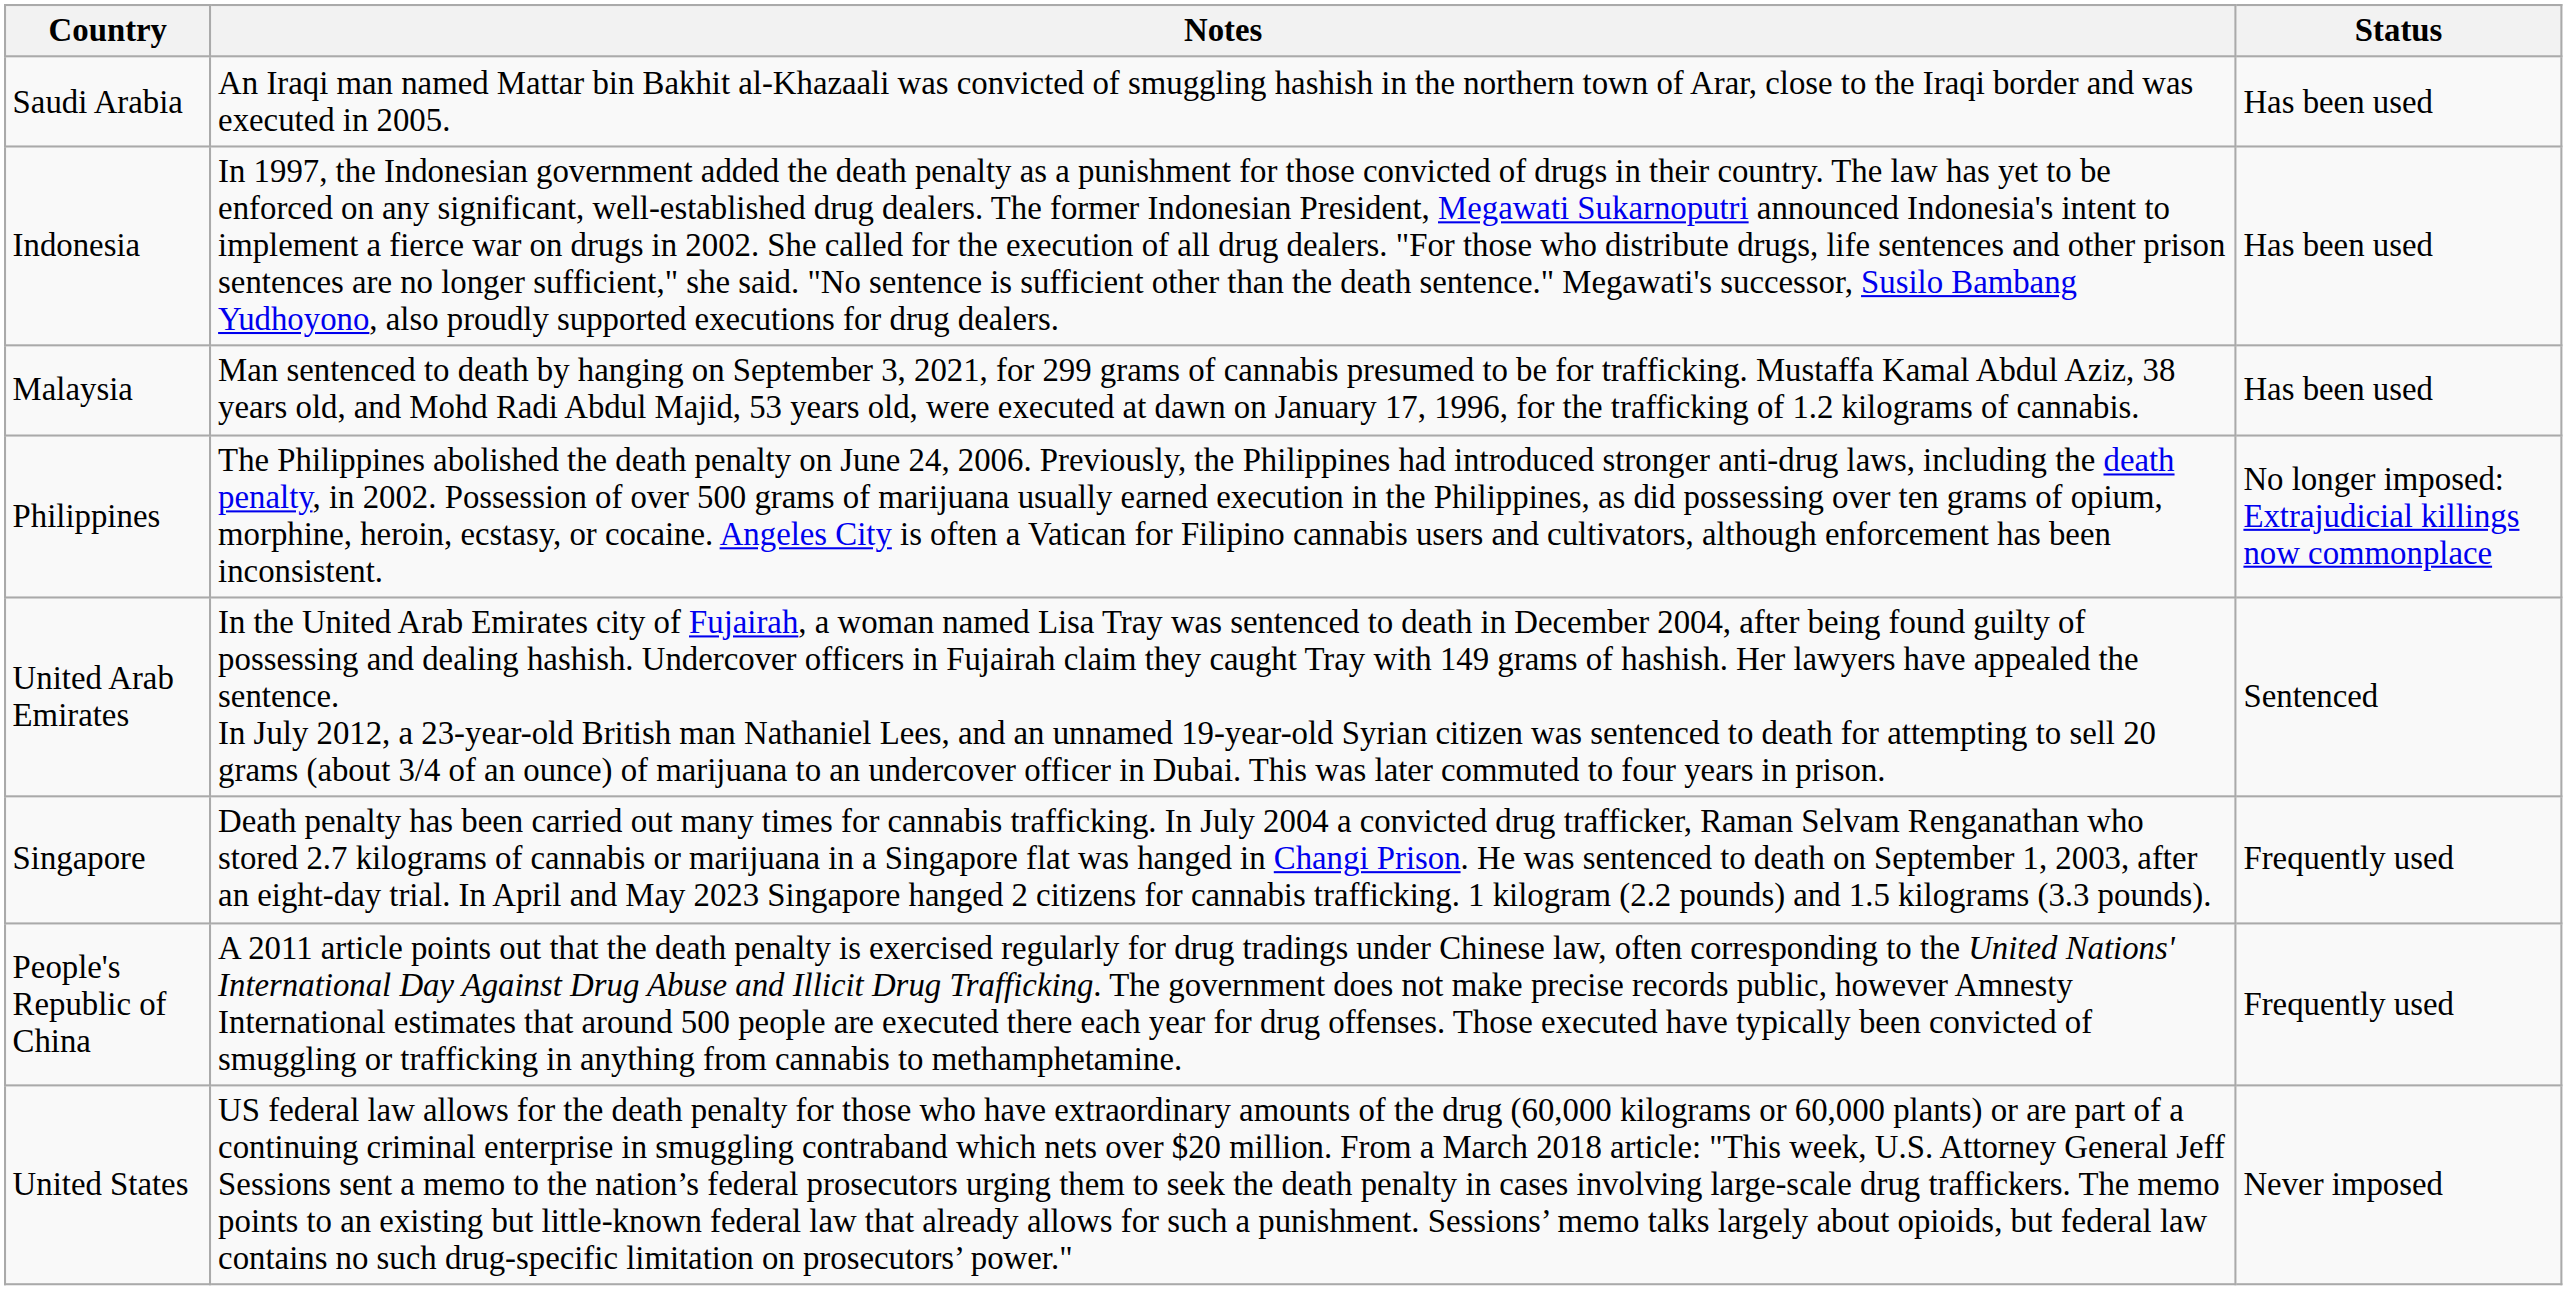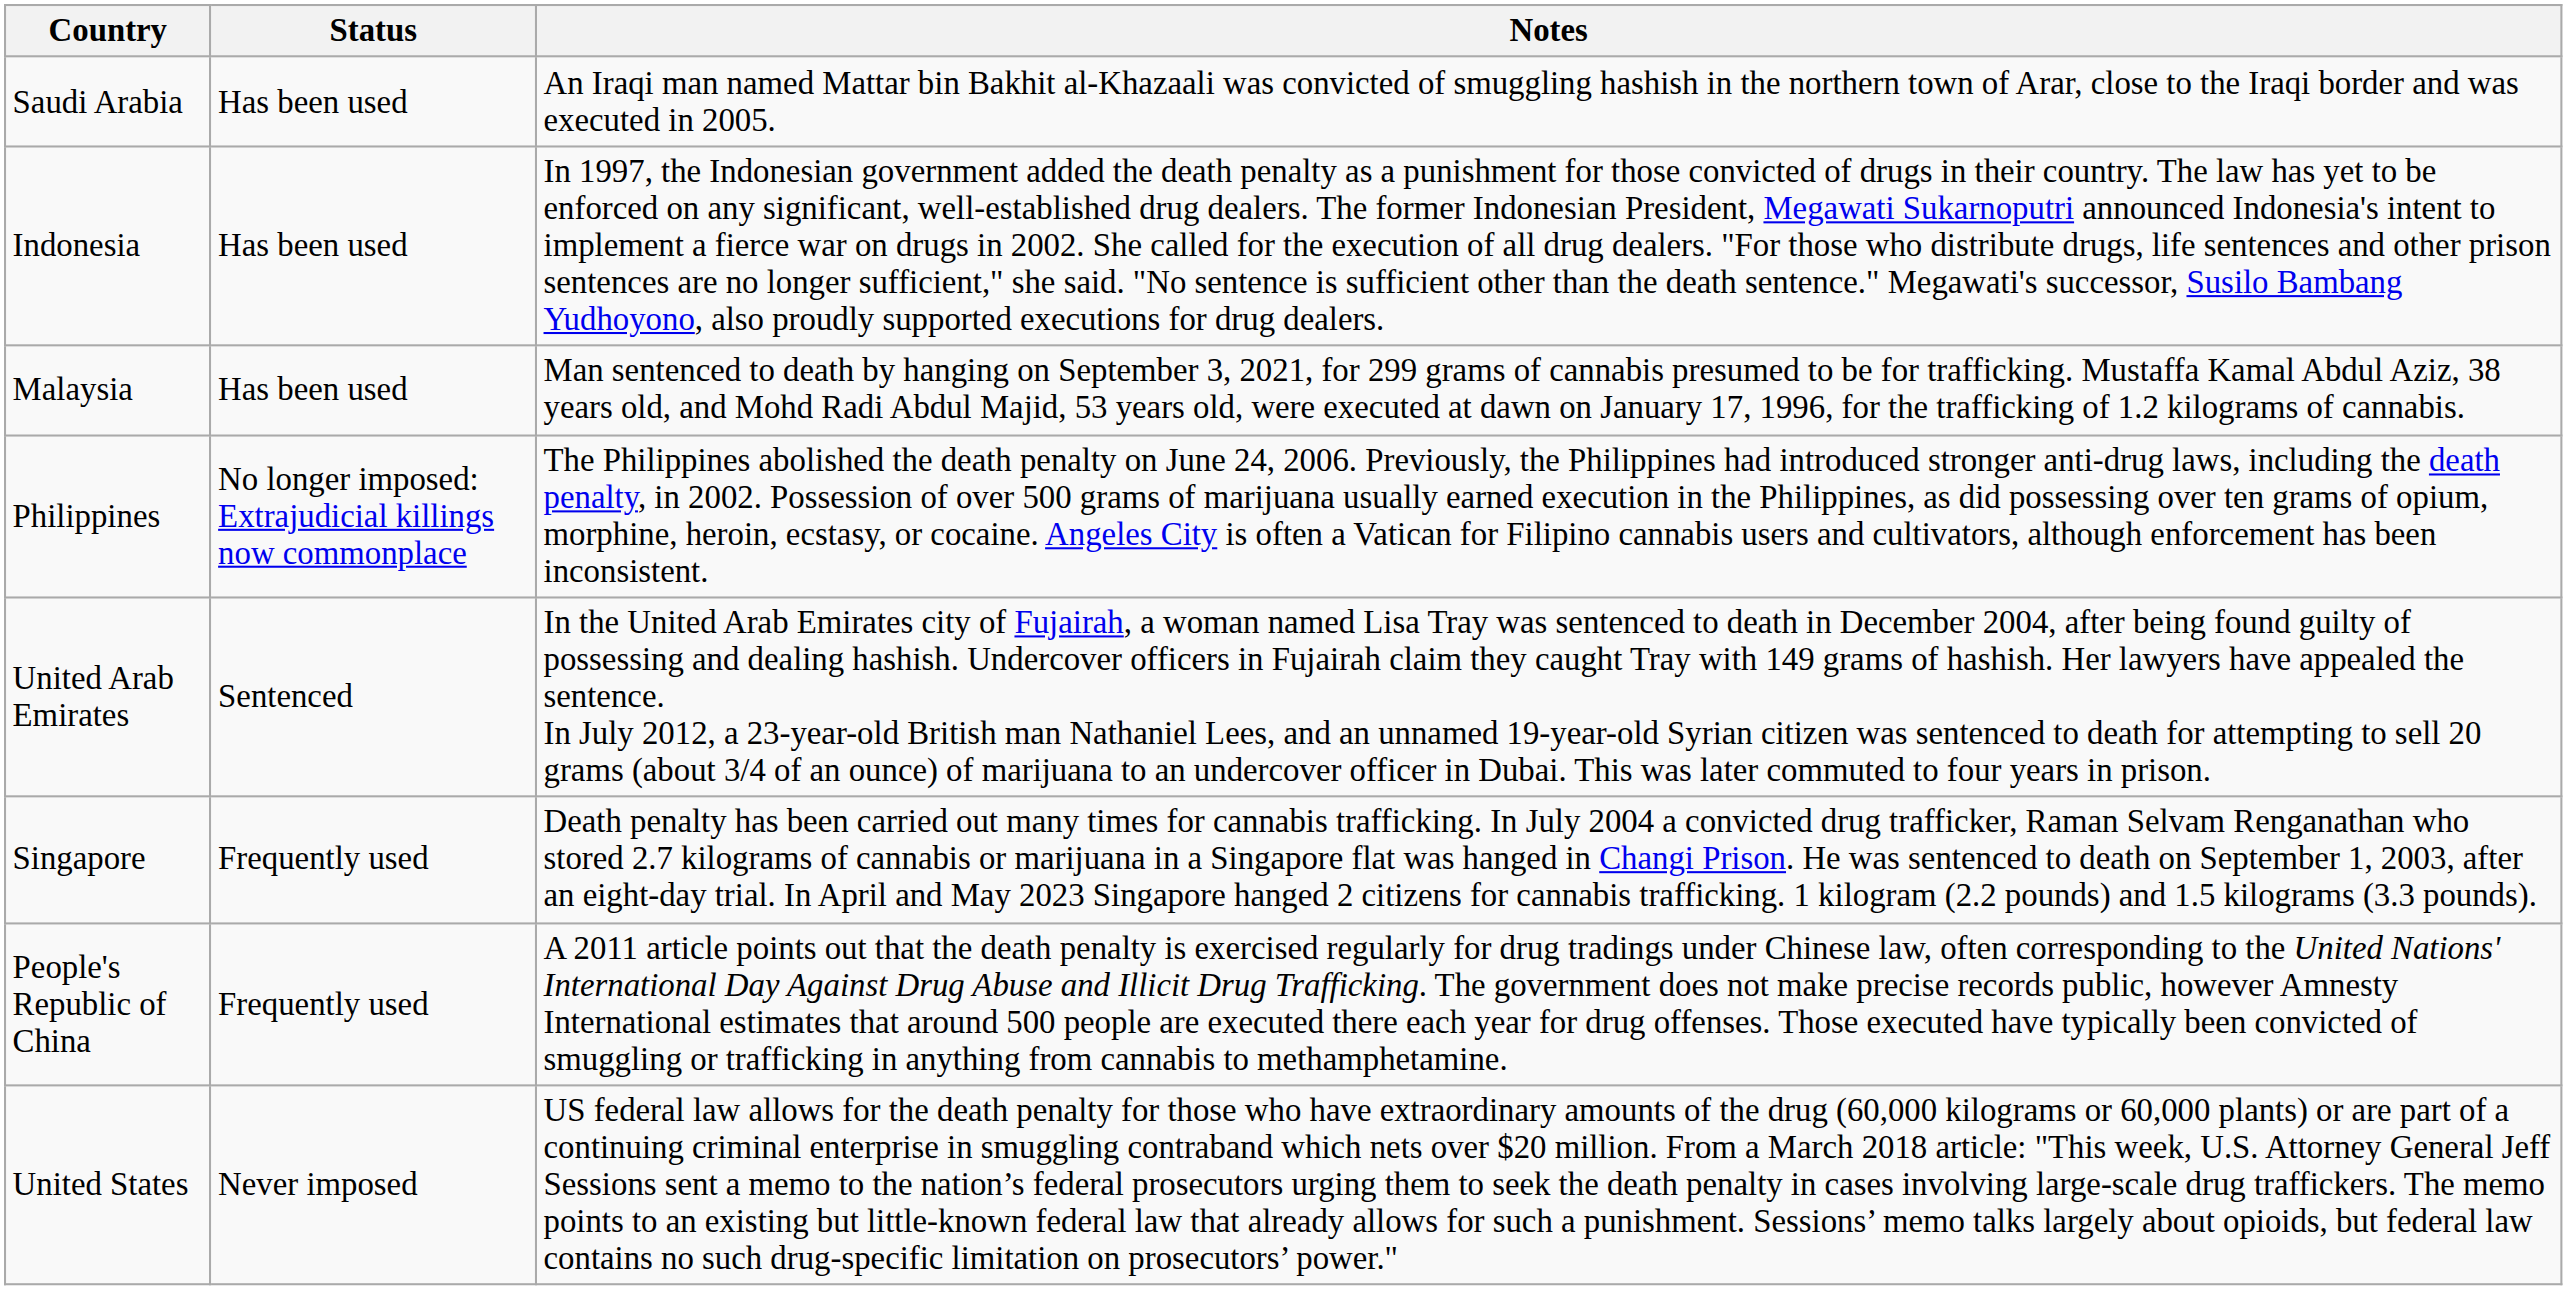columns swapped: Status <-> Notes
